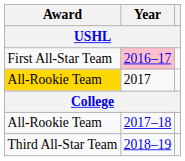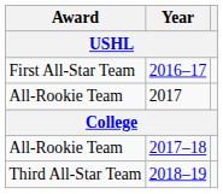row 3 | Year: pink background -> no background
row 4 | Award: gold background -> no background
